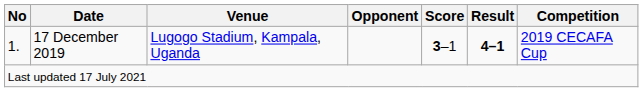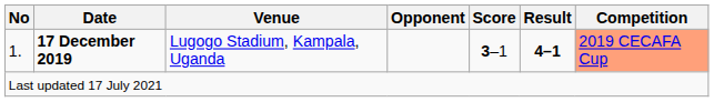1. | Date: normal -> bold
1. | Competition: no background -> lightsalmon background
